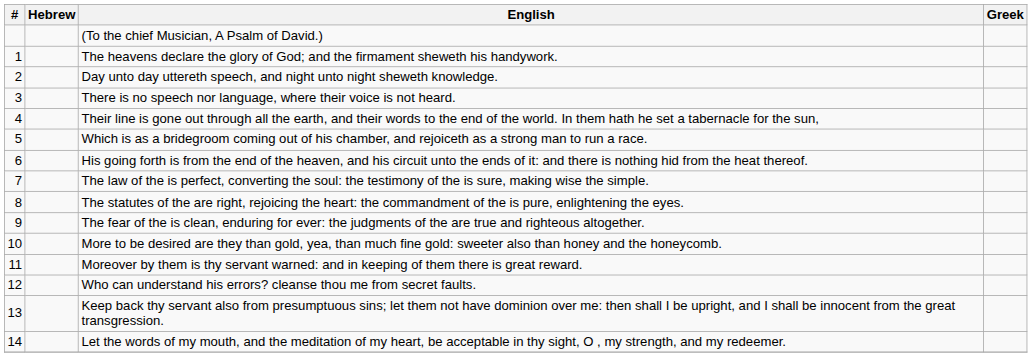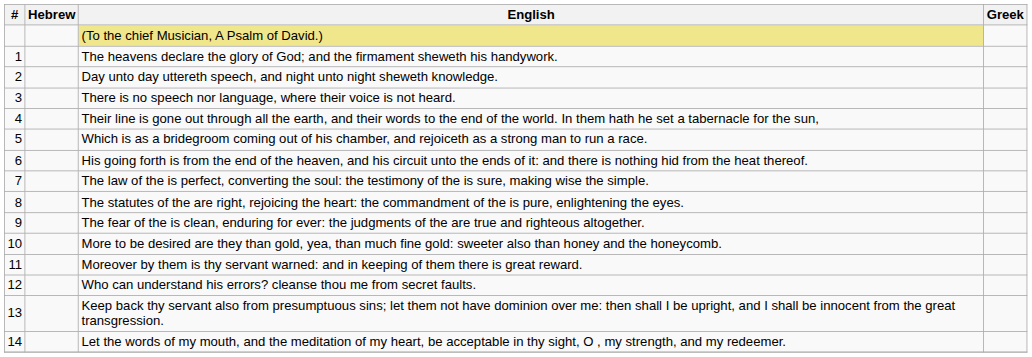(To the chief Musician, A Psalm of David.) | English: no background -> khaki background
